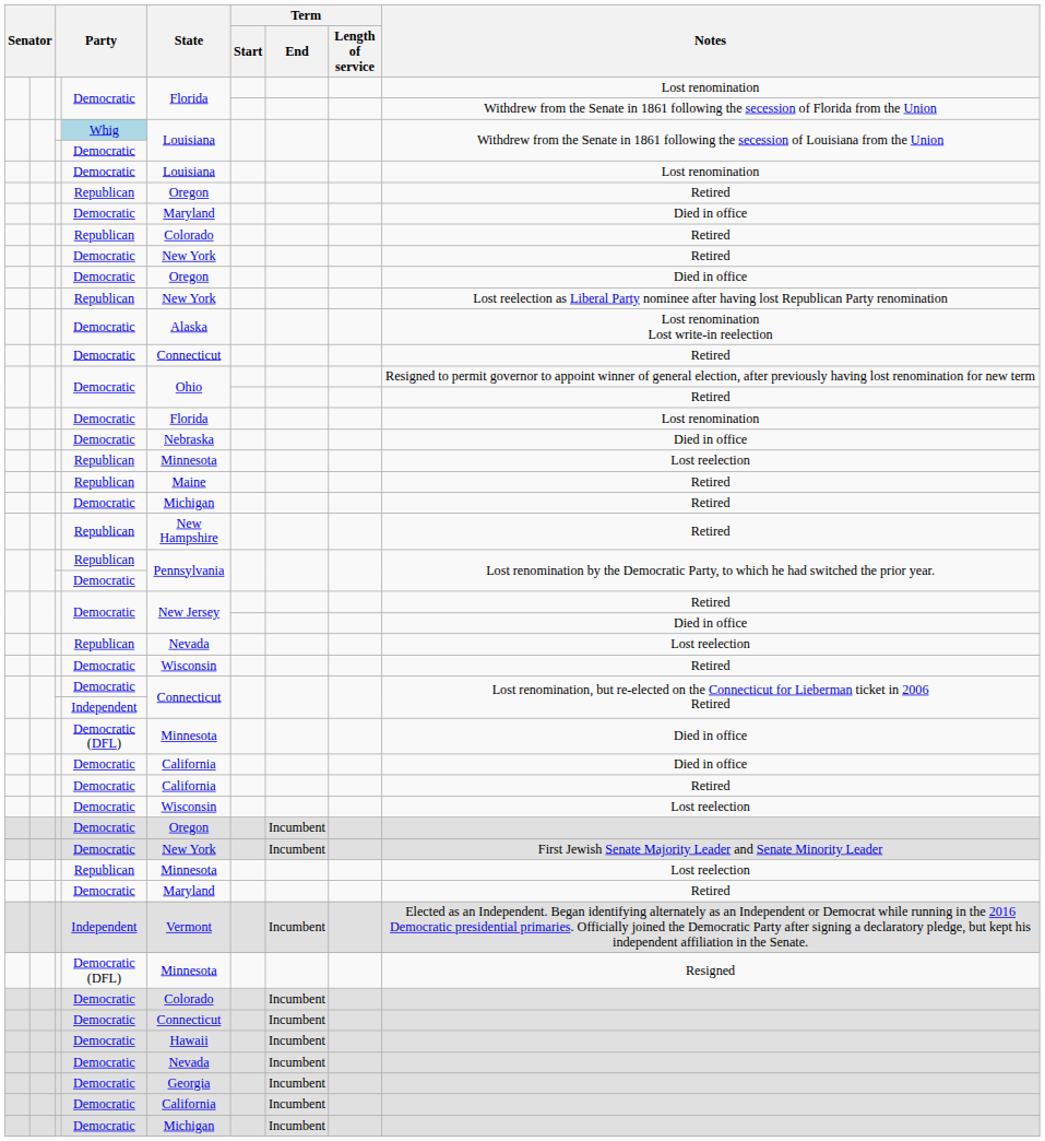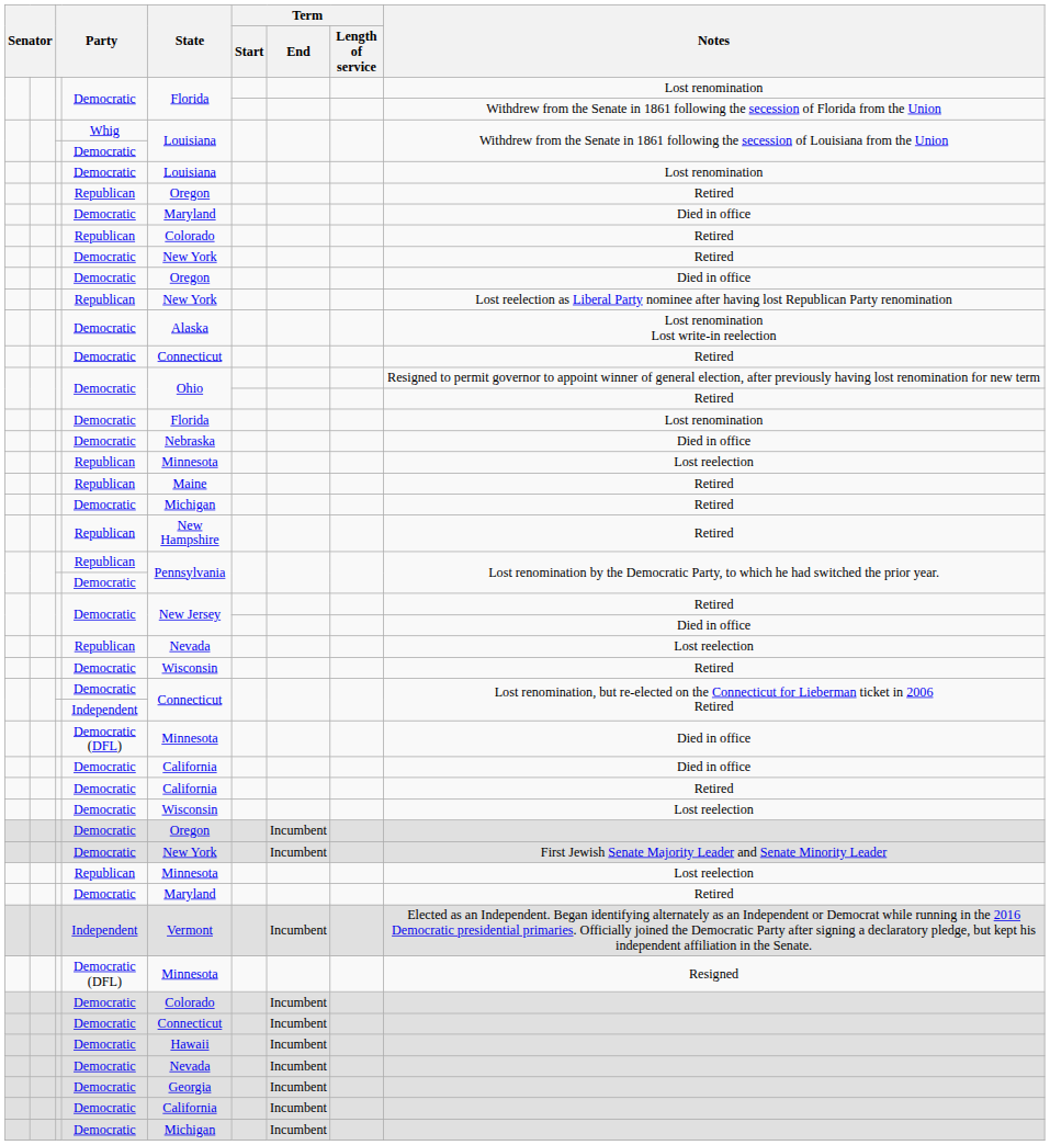Whig | column 4: lightblue background -> no background
